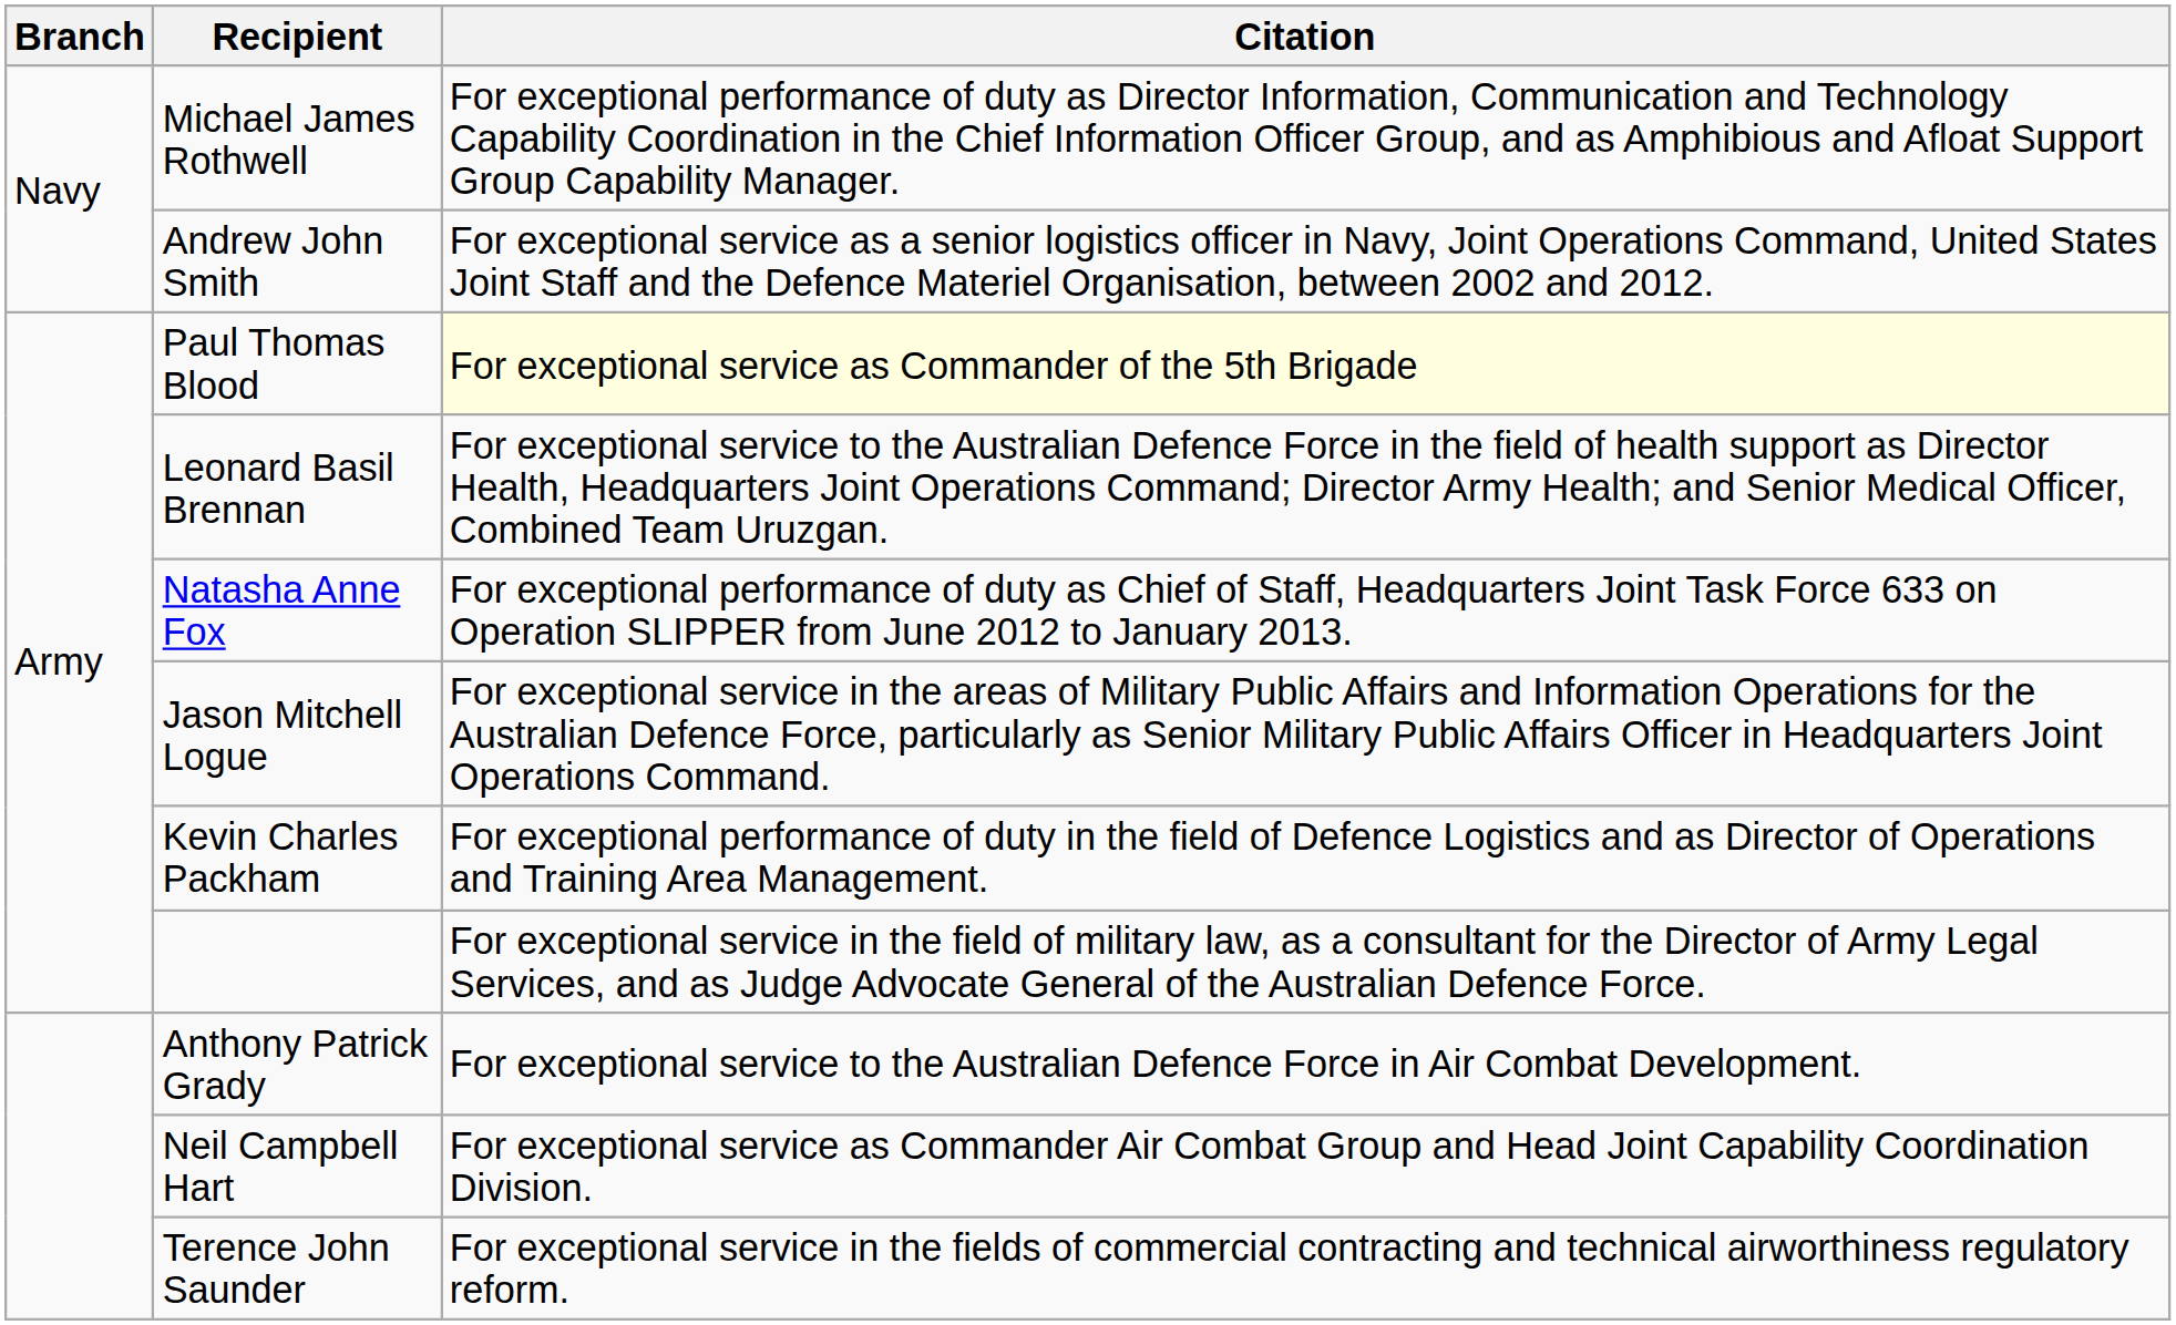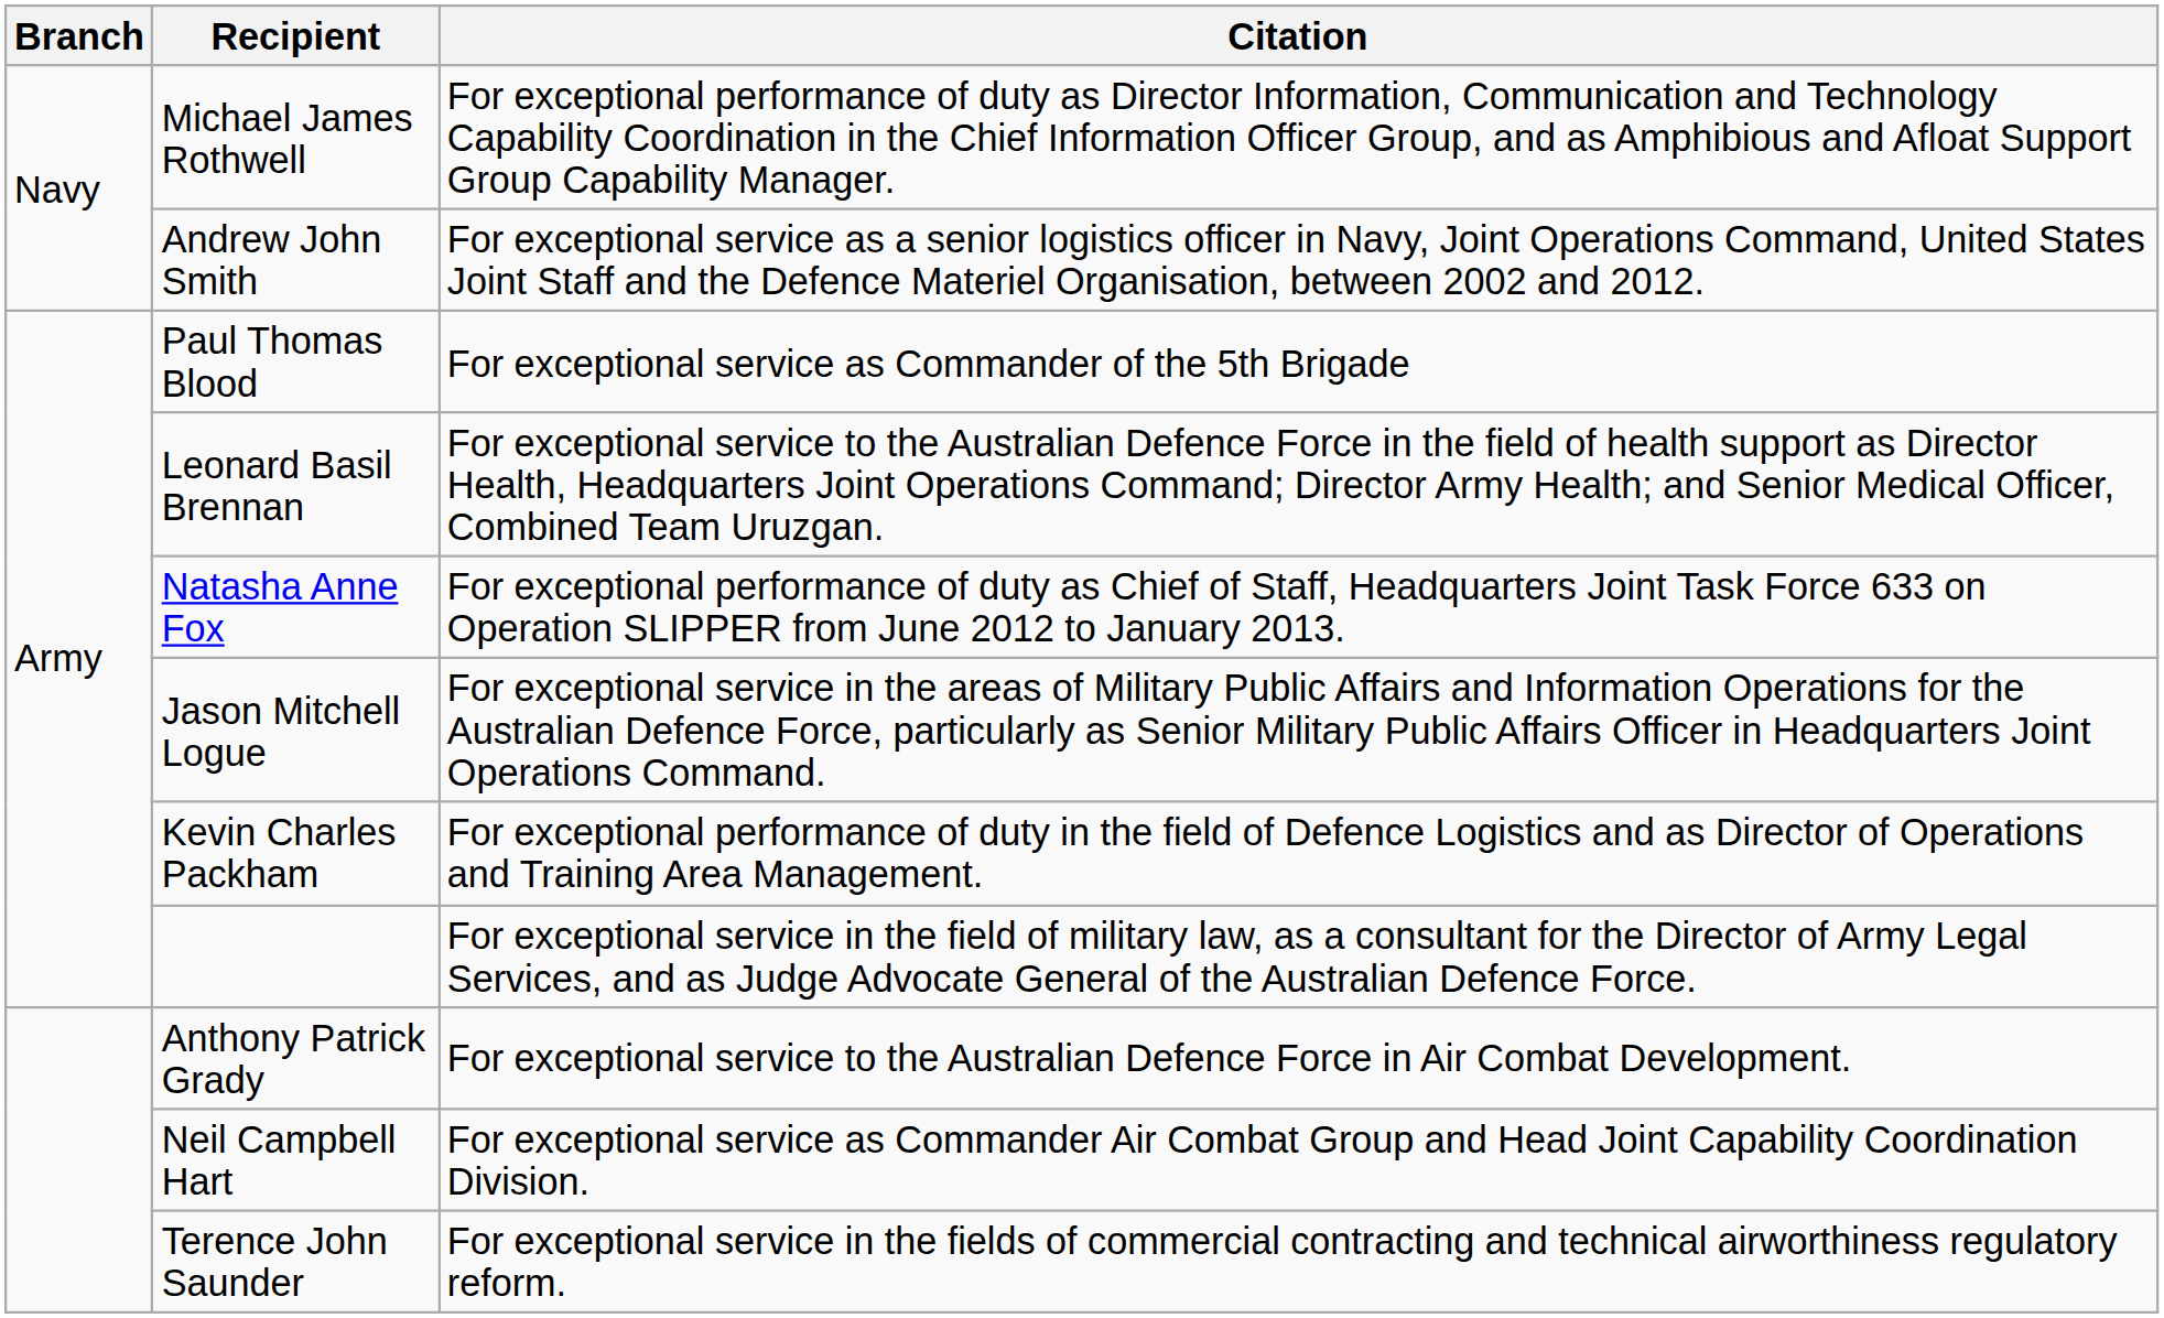Paul Thomas Blood | Citation: lightyellow background -> no background
